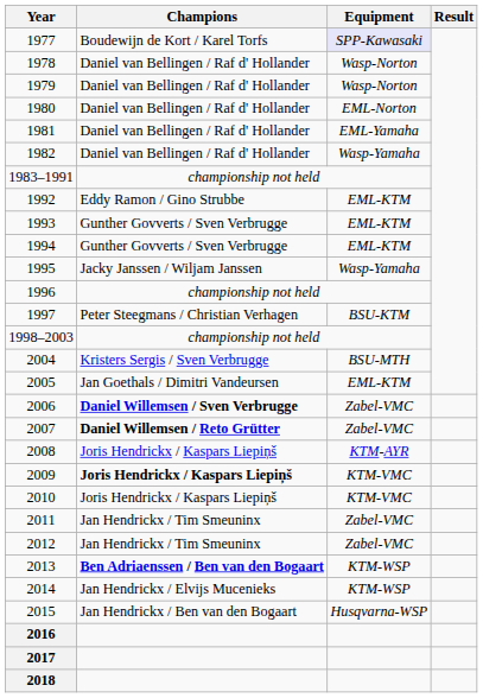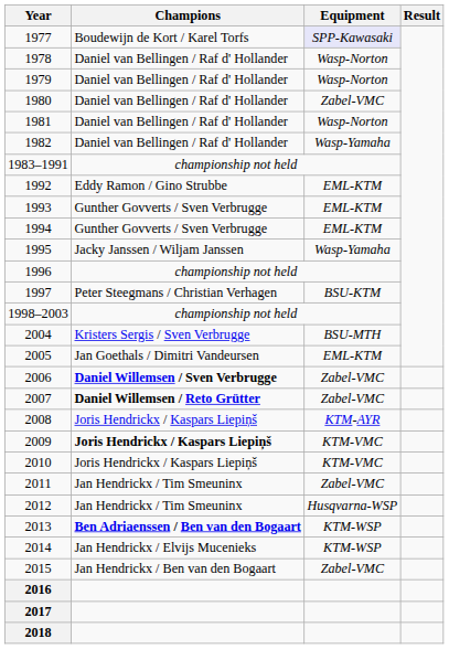1980 | Equipment: EML-Norton -> Zabel-VMC
1981 | Equipment: EML-Yamaha -> Wasp-Norton
2012 | Equipment: Zabel-VMC -> Husqvarna-WSP
2015 | Equipment: Husqvarna-WSP -> Zabel-VMC
